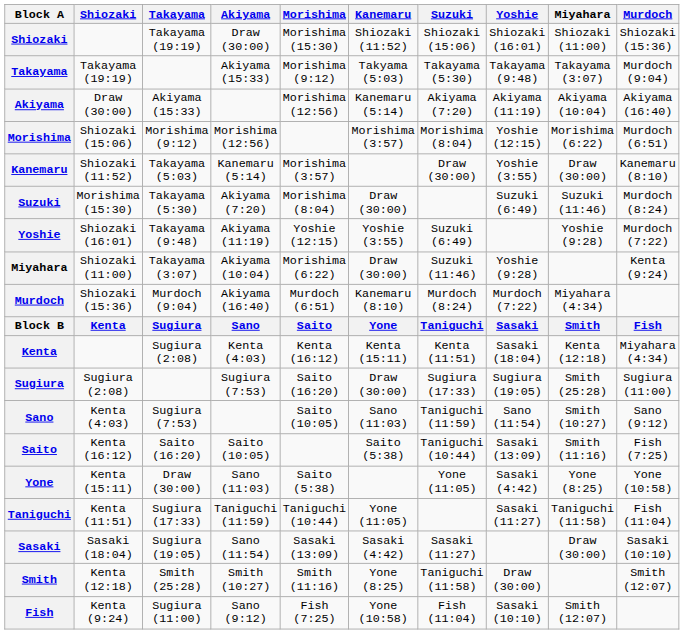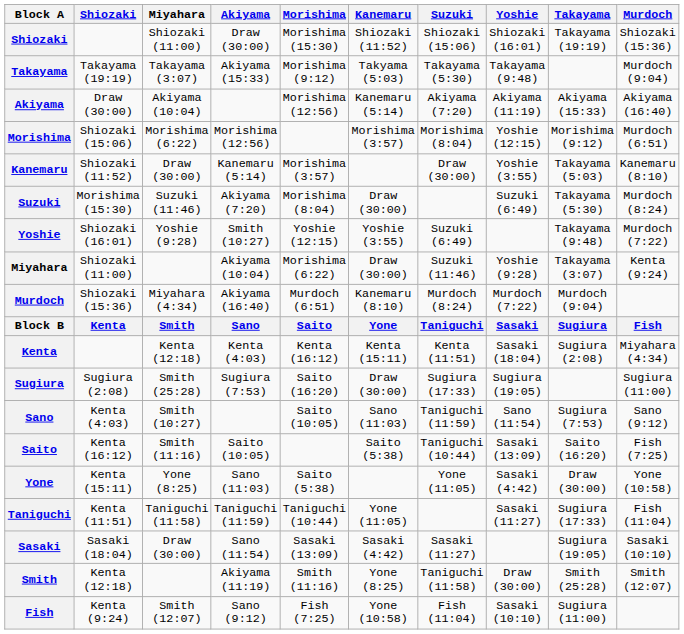columns swapped: Takayama <-> Miyahara
row 8 | Akiyama: Akiyama (11:19) -> Smith (10:27)
row 19 | Akiyama: Smith (10:27) -> Akiyama (11:19)
